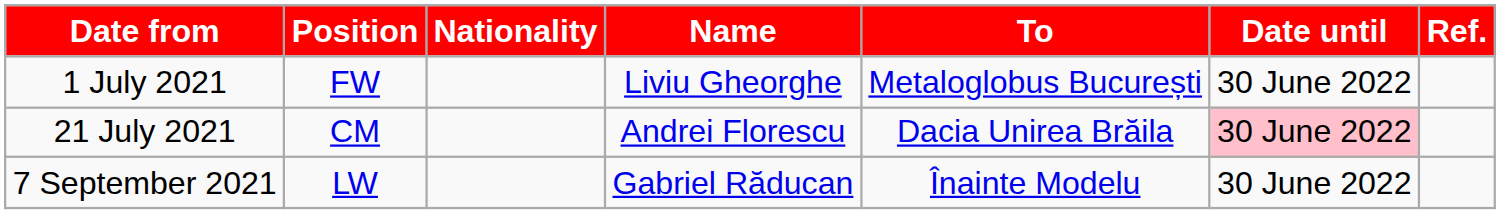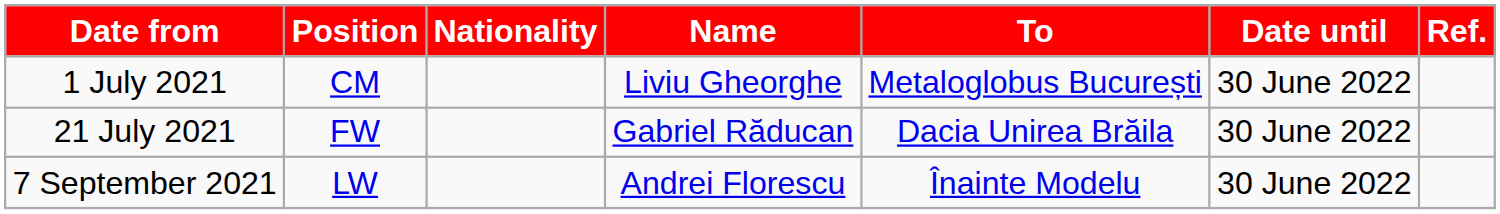1 July 2021 | Position: FW -> CM
21 July 2021 | Position: CM -> FW
21 July 2021 | Name: Andrei Florescu -> Gabriel Răducan
21 July 2021 | Date until: pink background -> no background
7 September 2021 | Name: Gabriel Răducan -> Andrei Florescu
